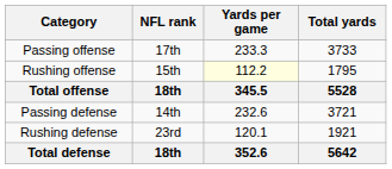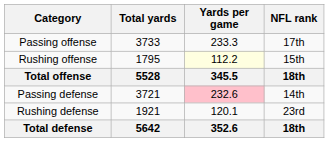columns swapped: Total yards <-> NFL rank
Passing defense | Yards per game: no background -> pink background
